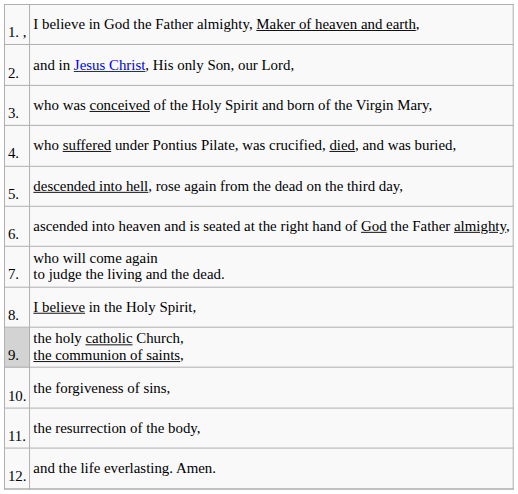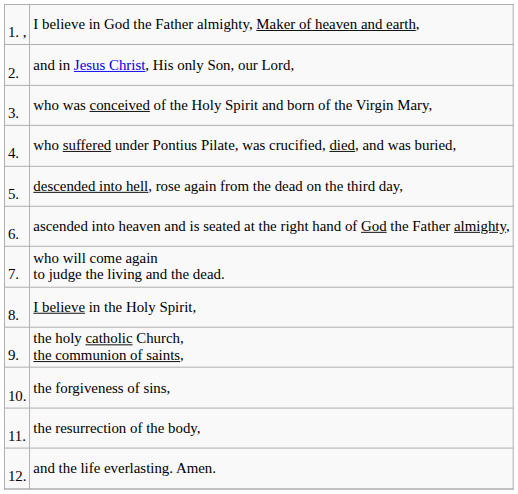the holy catholic Church, the communion of saints, | column 1: lightgrey background -> no background
